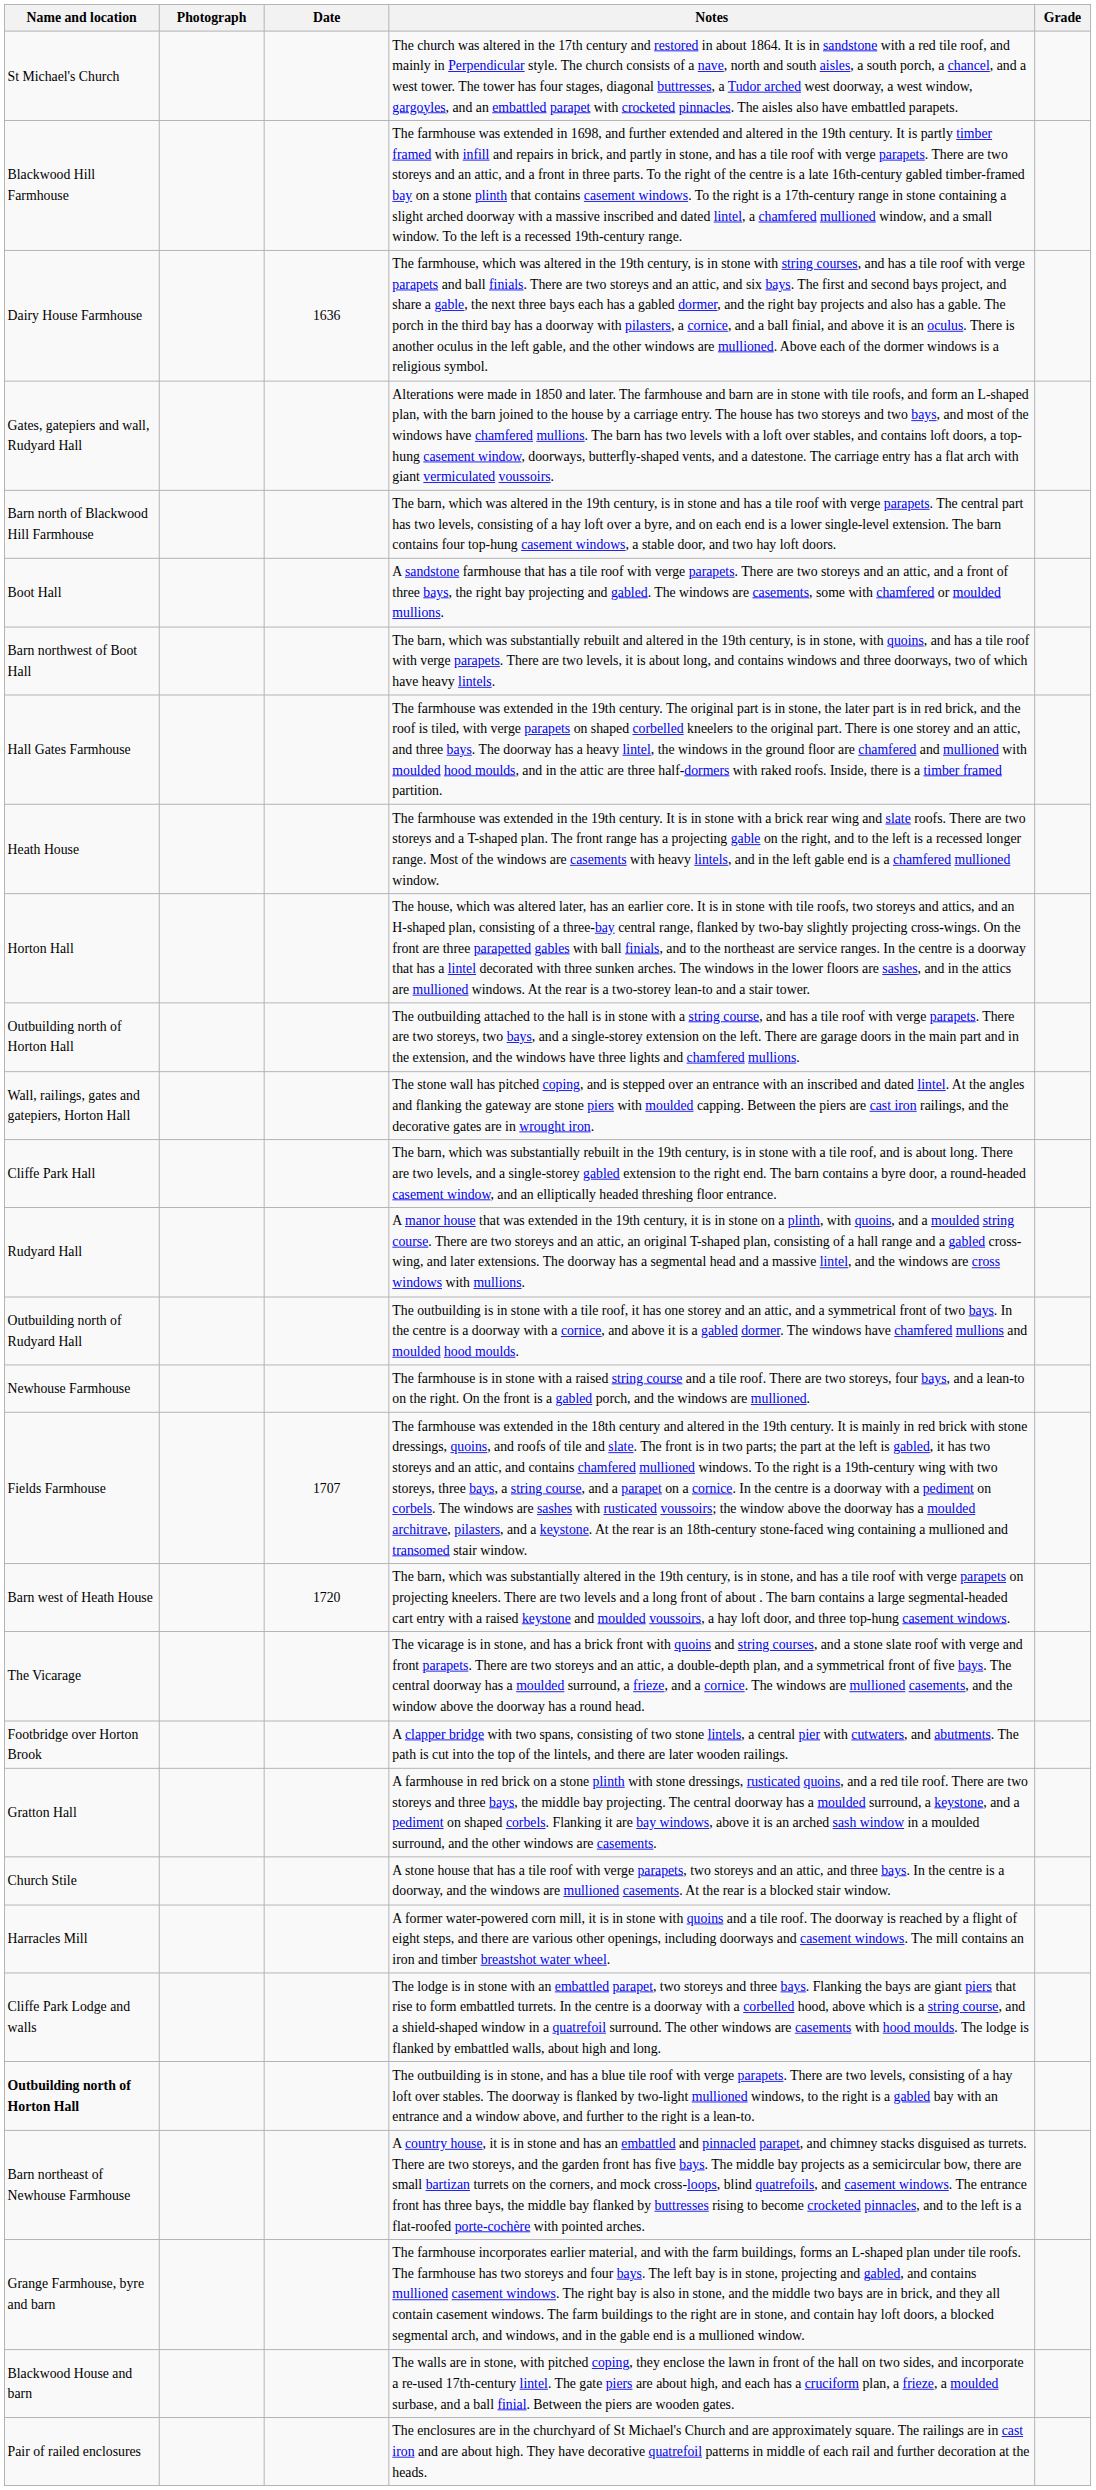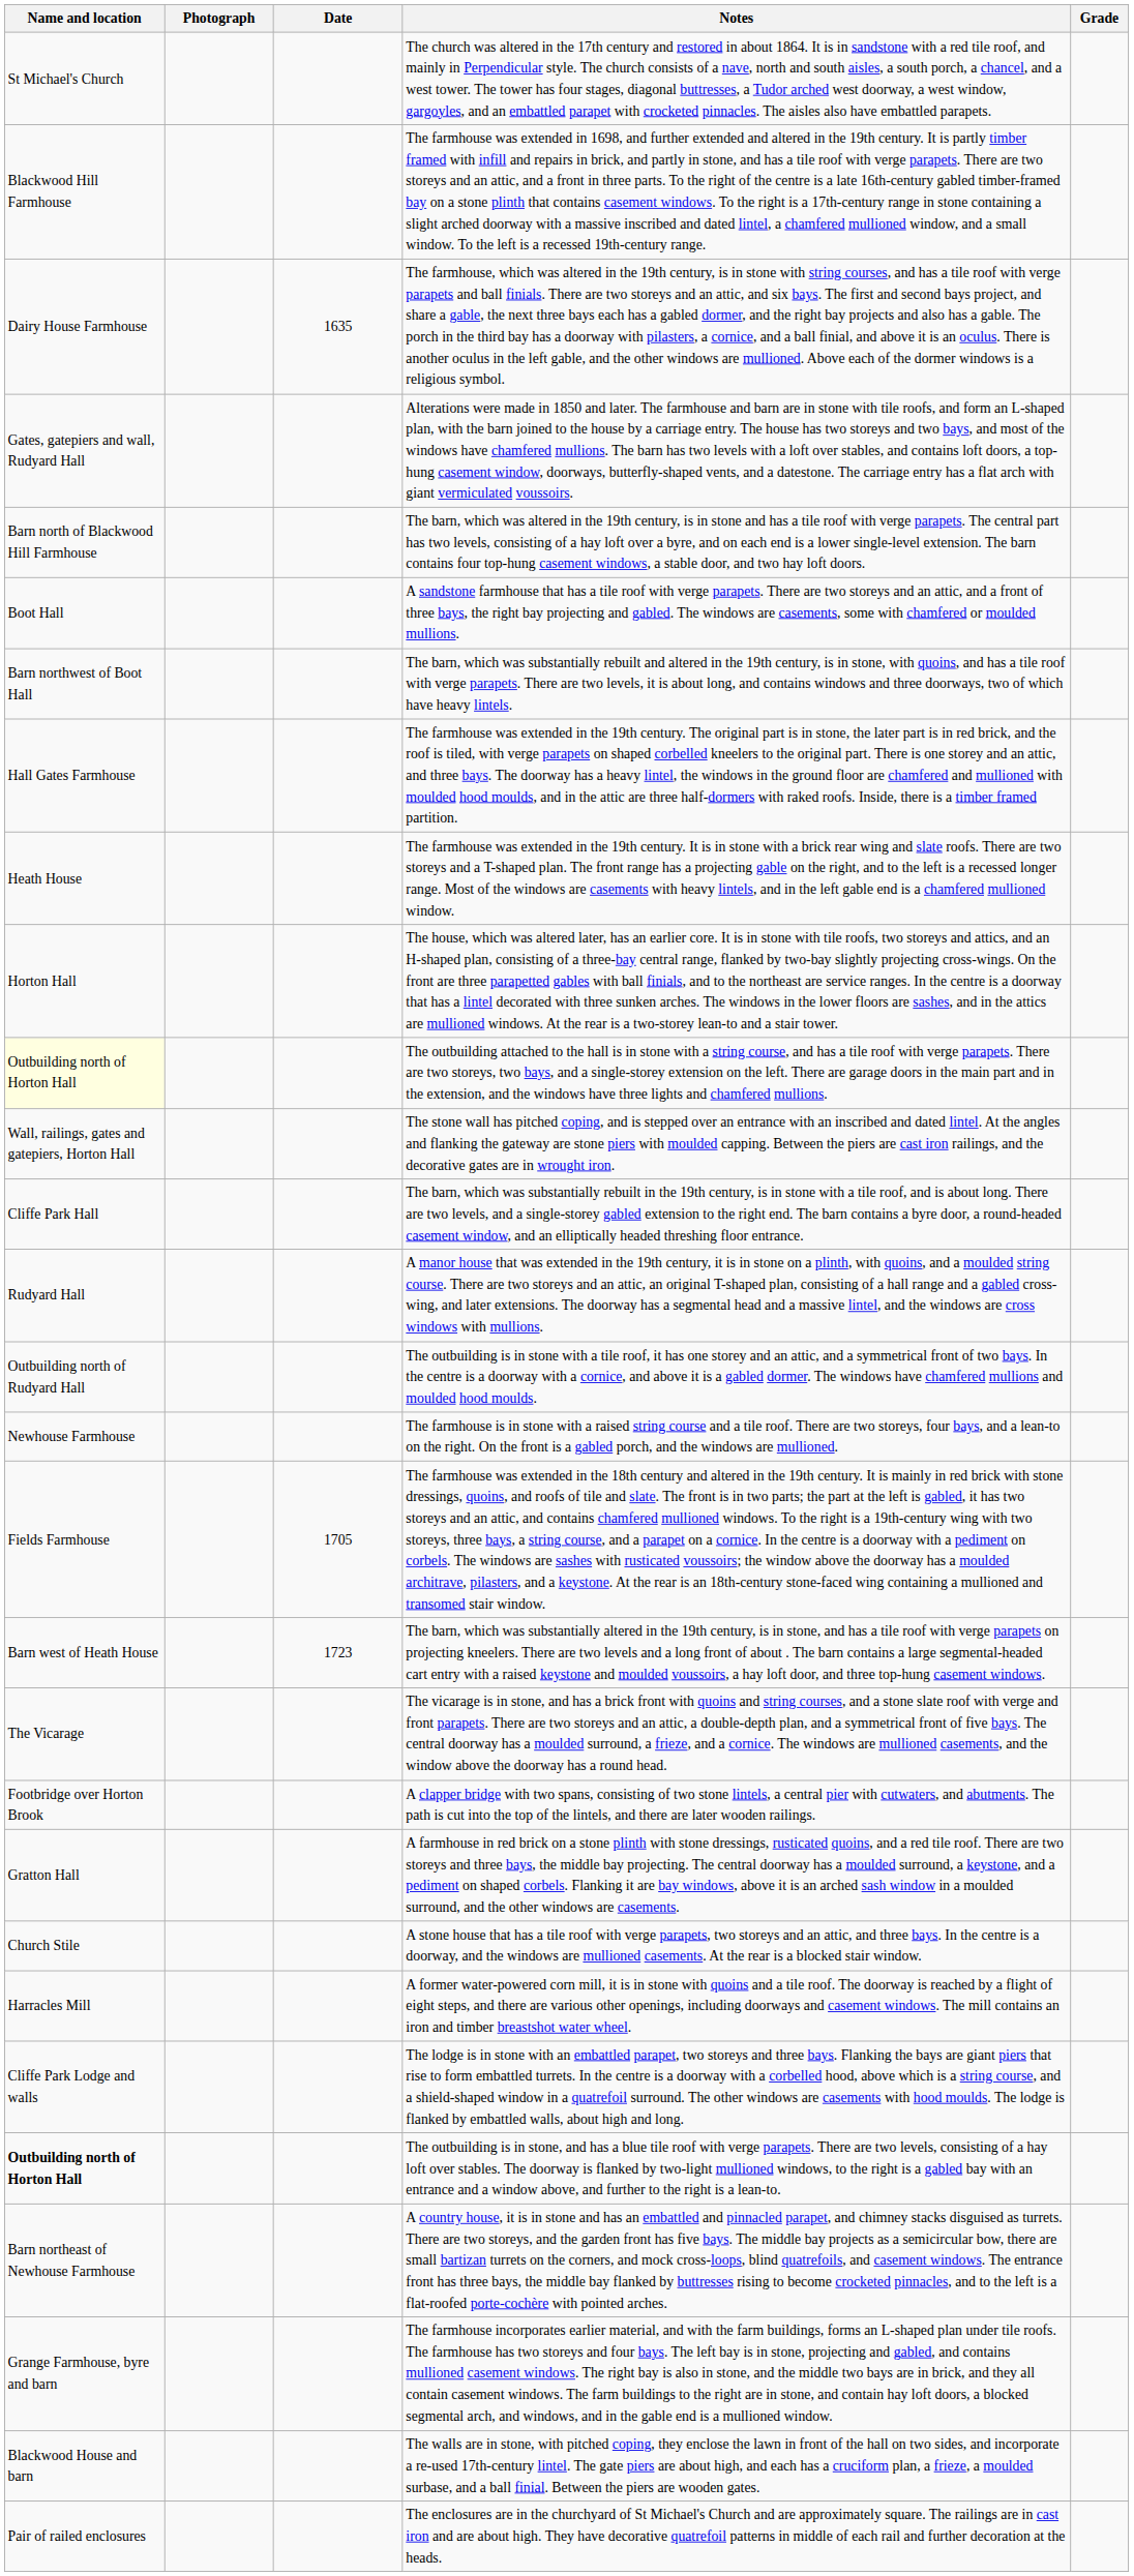row 4 | Date: 1636 -> 1635
row 12 | Name and location: no background -> lightyellow background
row 18 | Date: 1707 -> 1705
row 19 | Date: 1720 -> 1723
